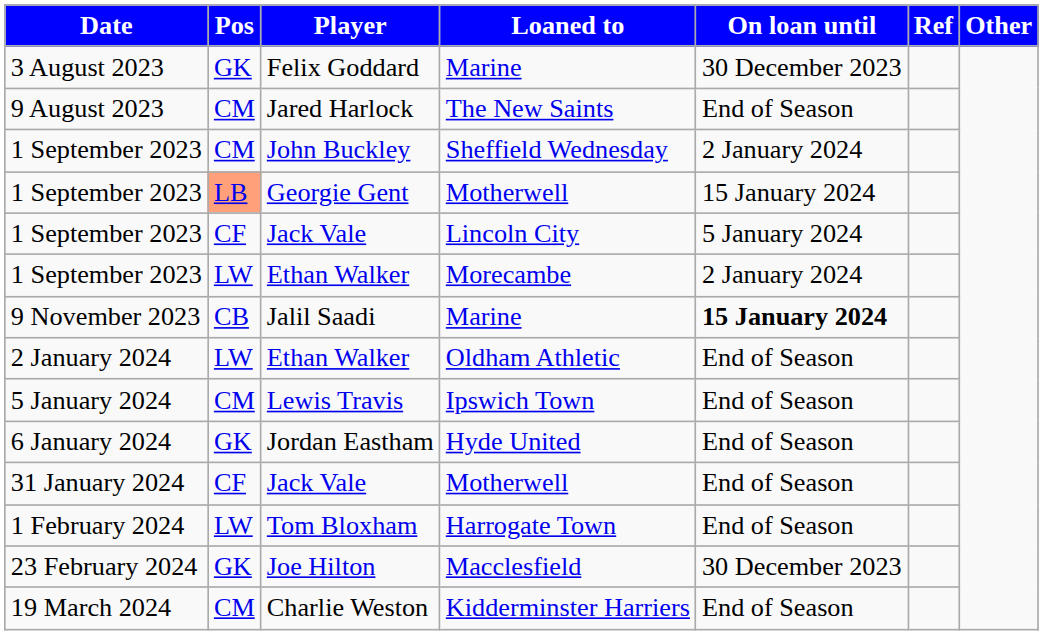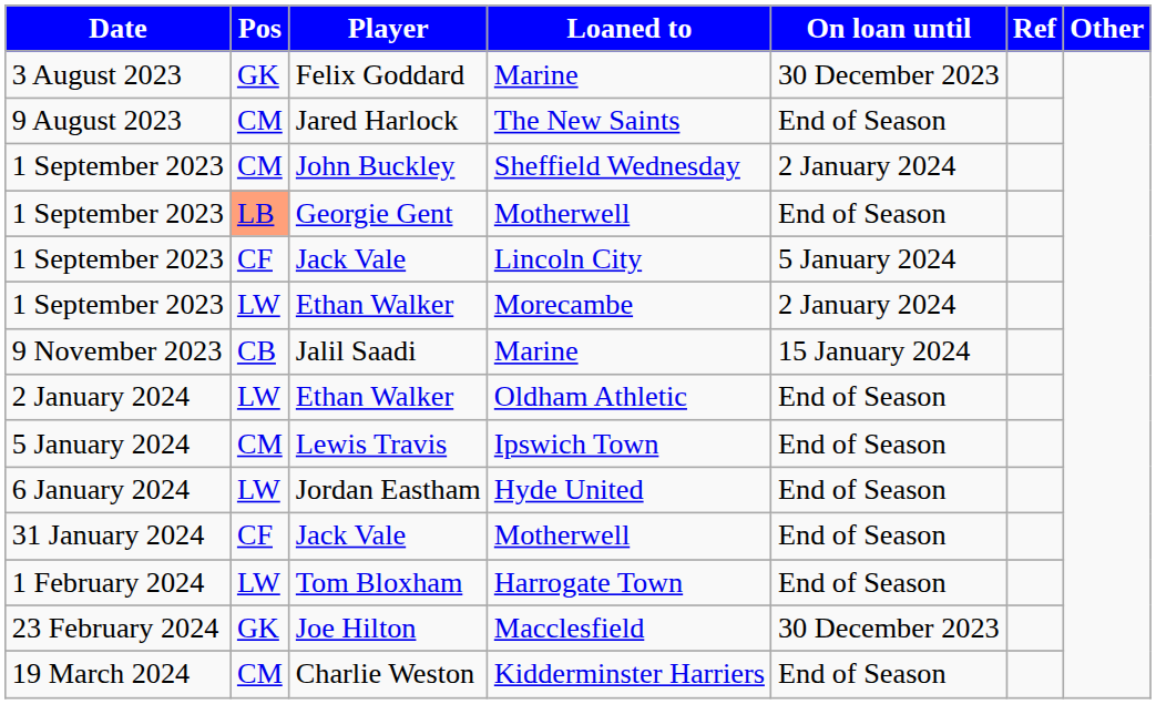Georgie Gent | On loan until: 15 January 2024 -> End of Season
Jalil Saadi | On loan until: bold -> normal
Jordan Eastham | Pos: GK -> LW
